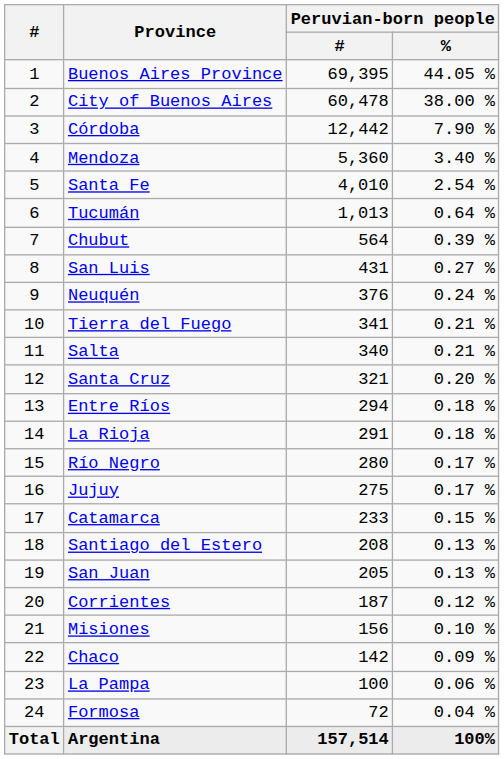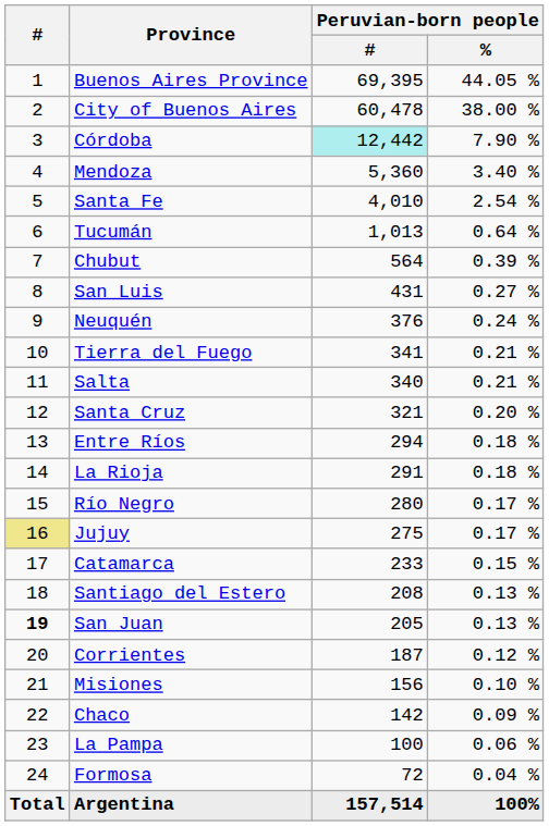Córdoba | Peruvian-born people / #: no background -> paleturquoise background
Jujuy | #: no background -> khaki background
San Juan | #: normal -> bold
